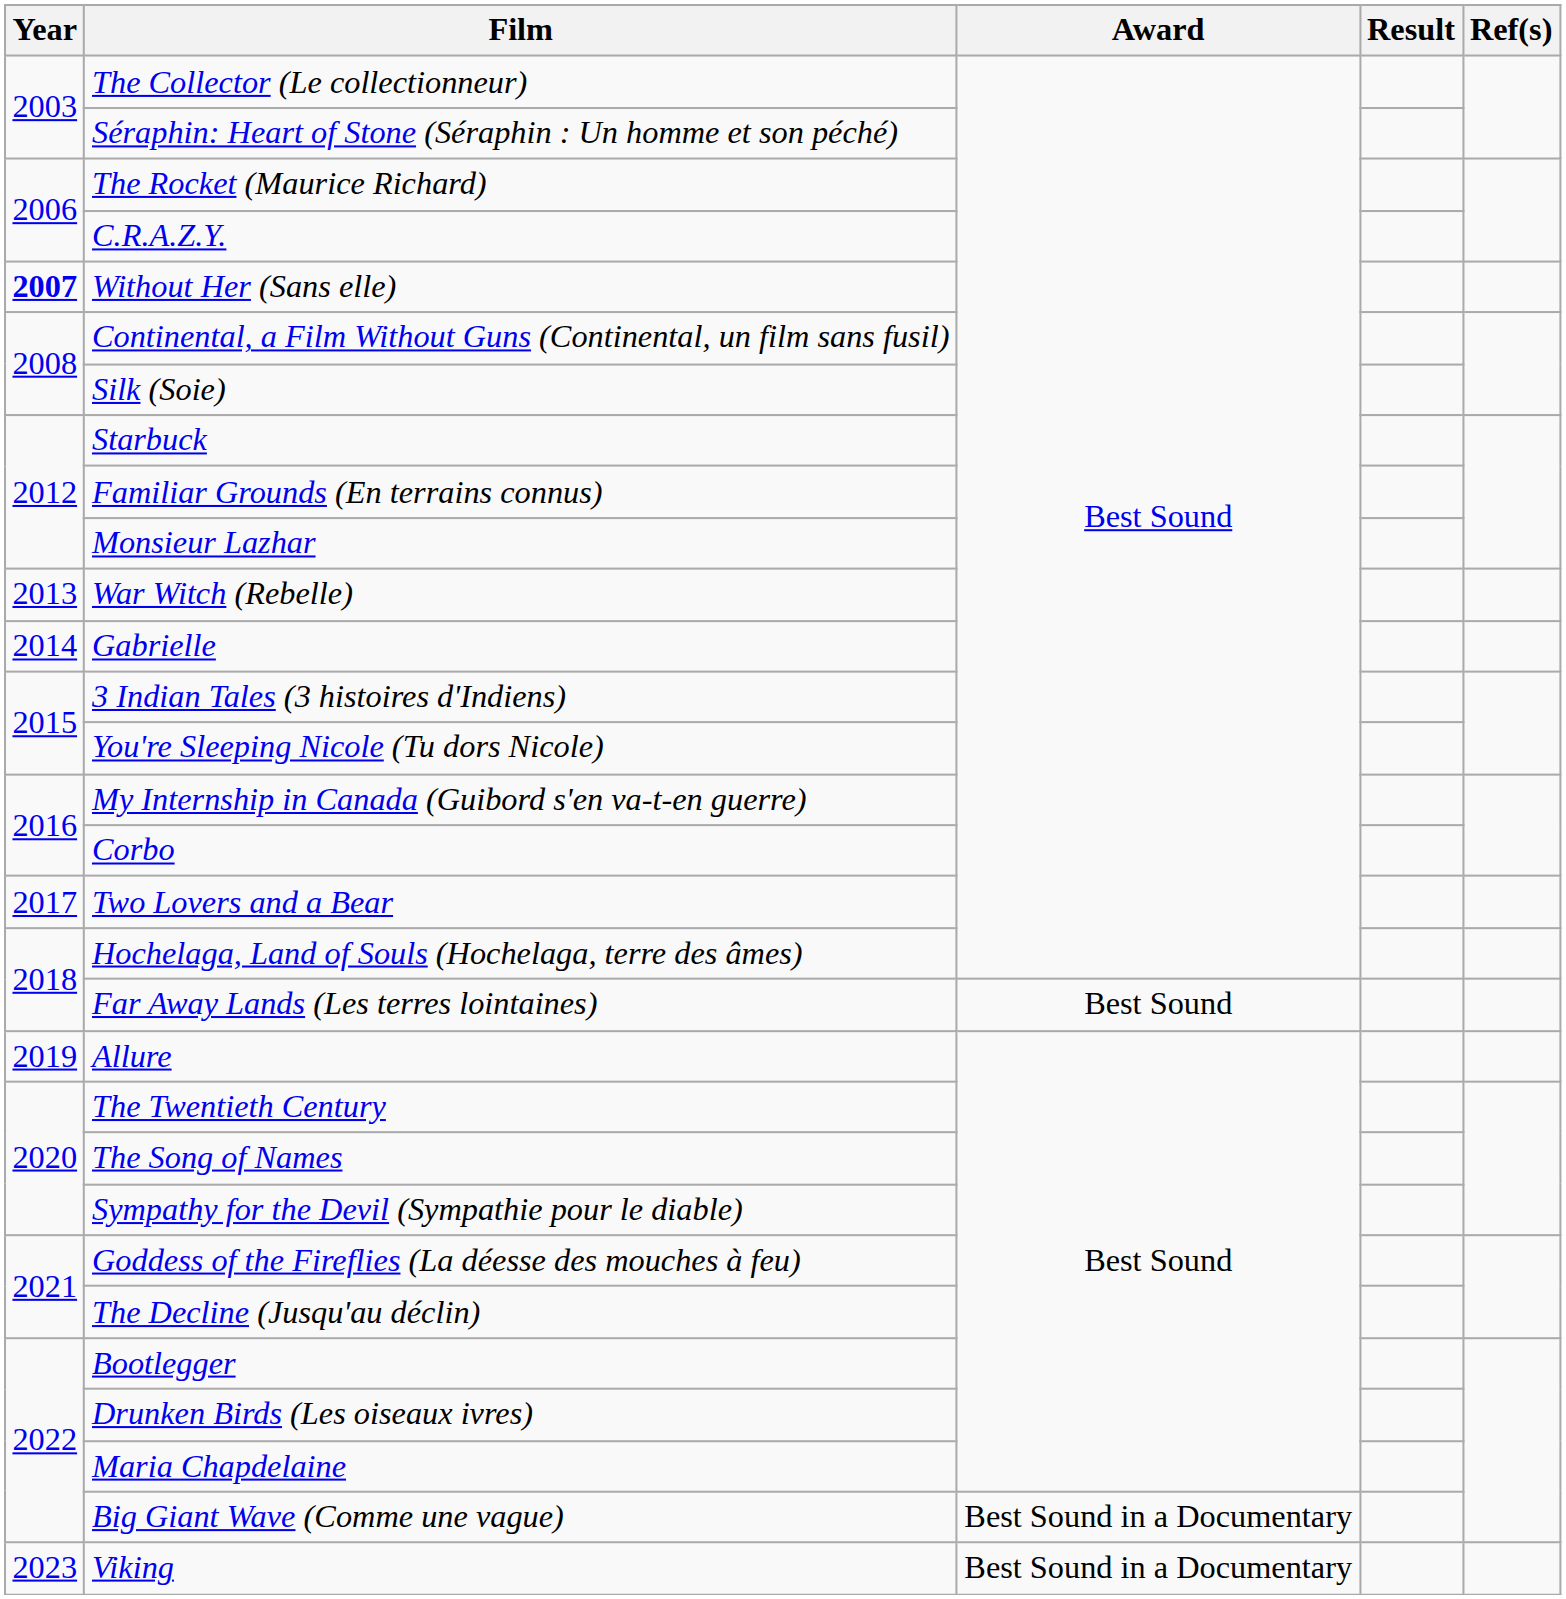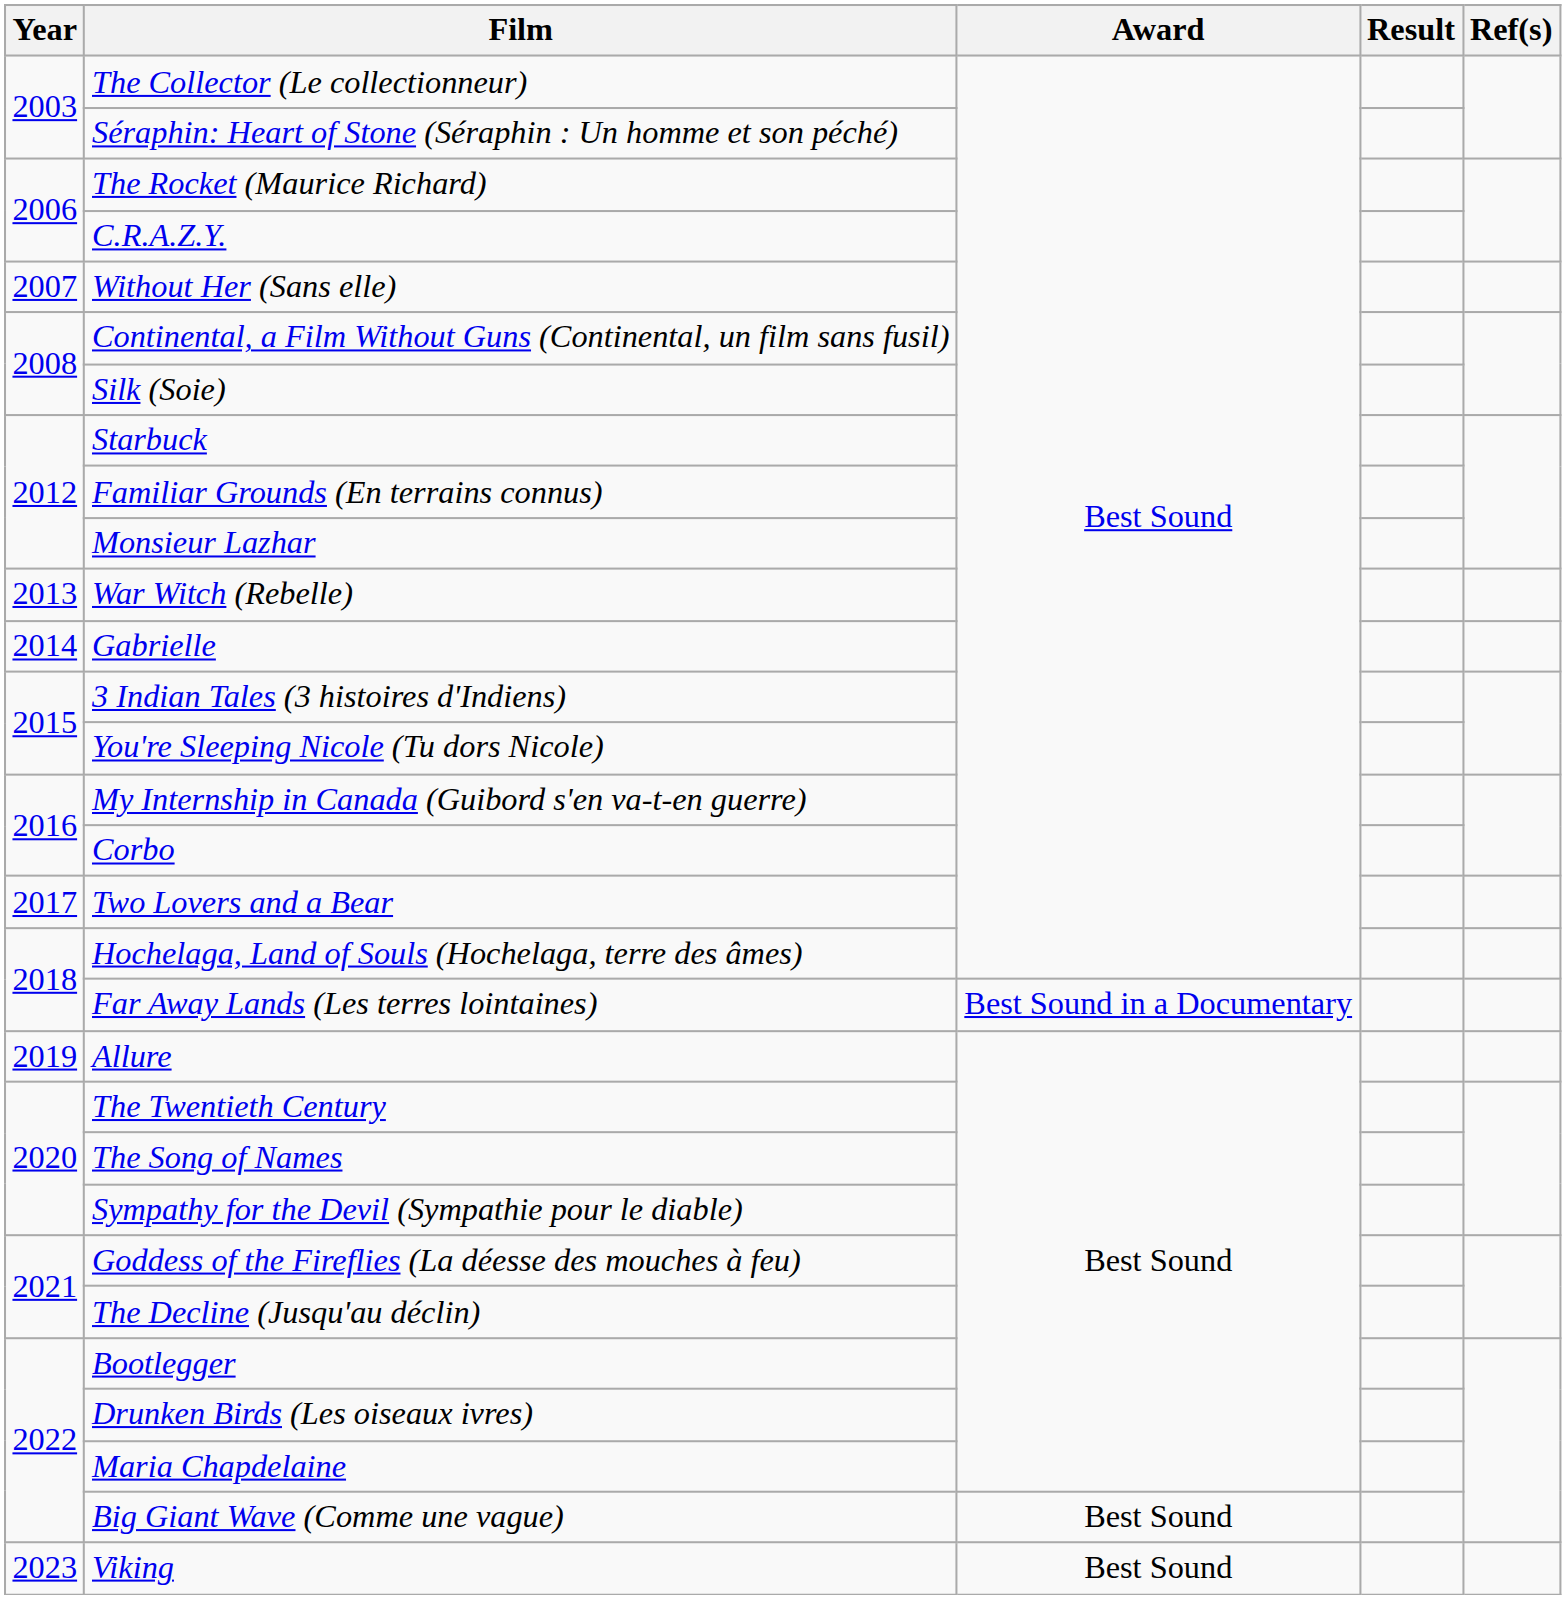Without Her (Sans elle) | Year: bold -> normal
Far Away Lands (Les terres lointaines) | Award: Best Sound -> Best Sound in a Documentary
Big Giant Wave (Comme une vague) | Award: Best Sound in a Documentary -> Best Sound
Viking | Award: Best Sound in a Documentary -> Best Sound
